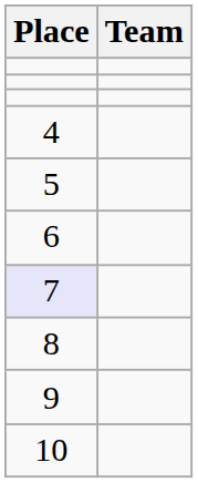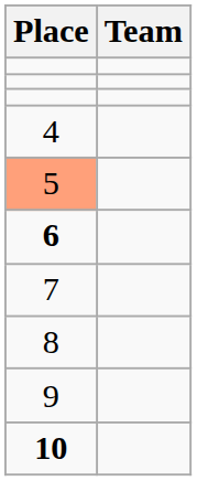row 6 | Place: no background -> lightsalmon background
row 7 | Place: normal -> bold
row 8 | Place: lavender background -> no background
row 11 | Place: normal -> bold
